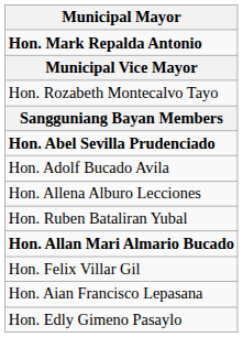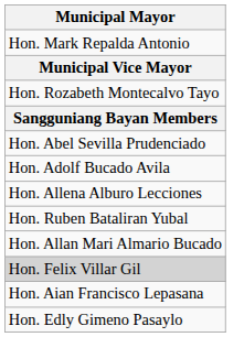Hon. Mark Repalda Antonio | column 1: bold -> normal
Hon. Abel Sevilla Prudenciado | column 1: bold -> normal
Hon. Allan Mari Almario Bucado | column 1: bold -> normal
Hon. Felix Villar Gil | column 1: no background -> lightgrey background
